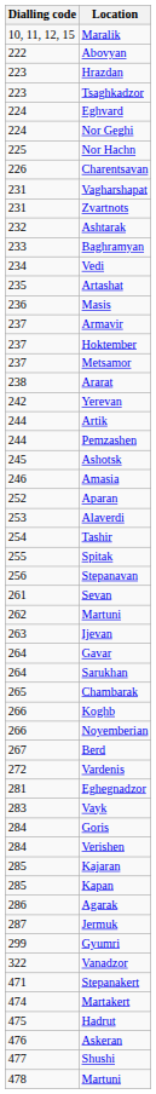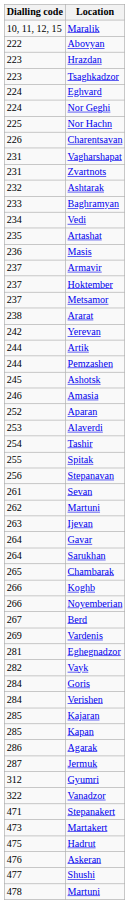row 40 | Dialling code: 272 -> 269
row 42 | Dialling code: 283 -> 282
row 49 | Dialling code: 299 -> 312
row 52 | Dialling code: 474 -> 473
